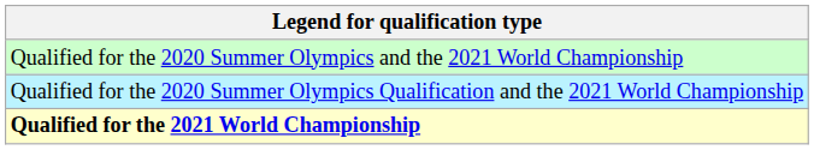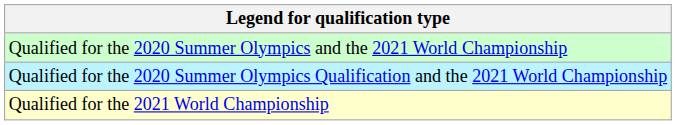row 4 | column 1: bold -> normal
